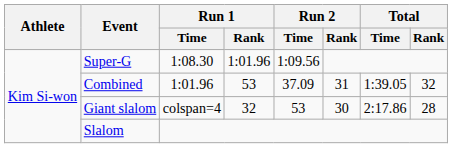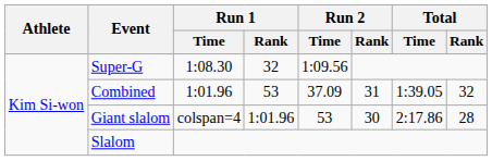Super-G | Run 1 / Rank: 1:01.96 -> 32
Giant slalom | Run 1 / Rank: 32 -> 1:01.96
